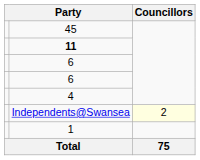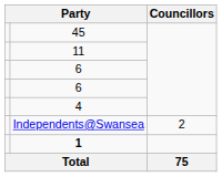11 | column 2: bold -> normal
Independents@Swansea | Councillors: lightyellow background -> no background
1 | column 2: normal -> bold
